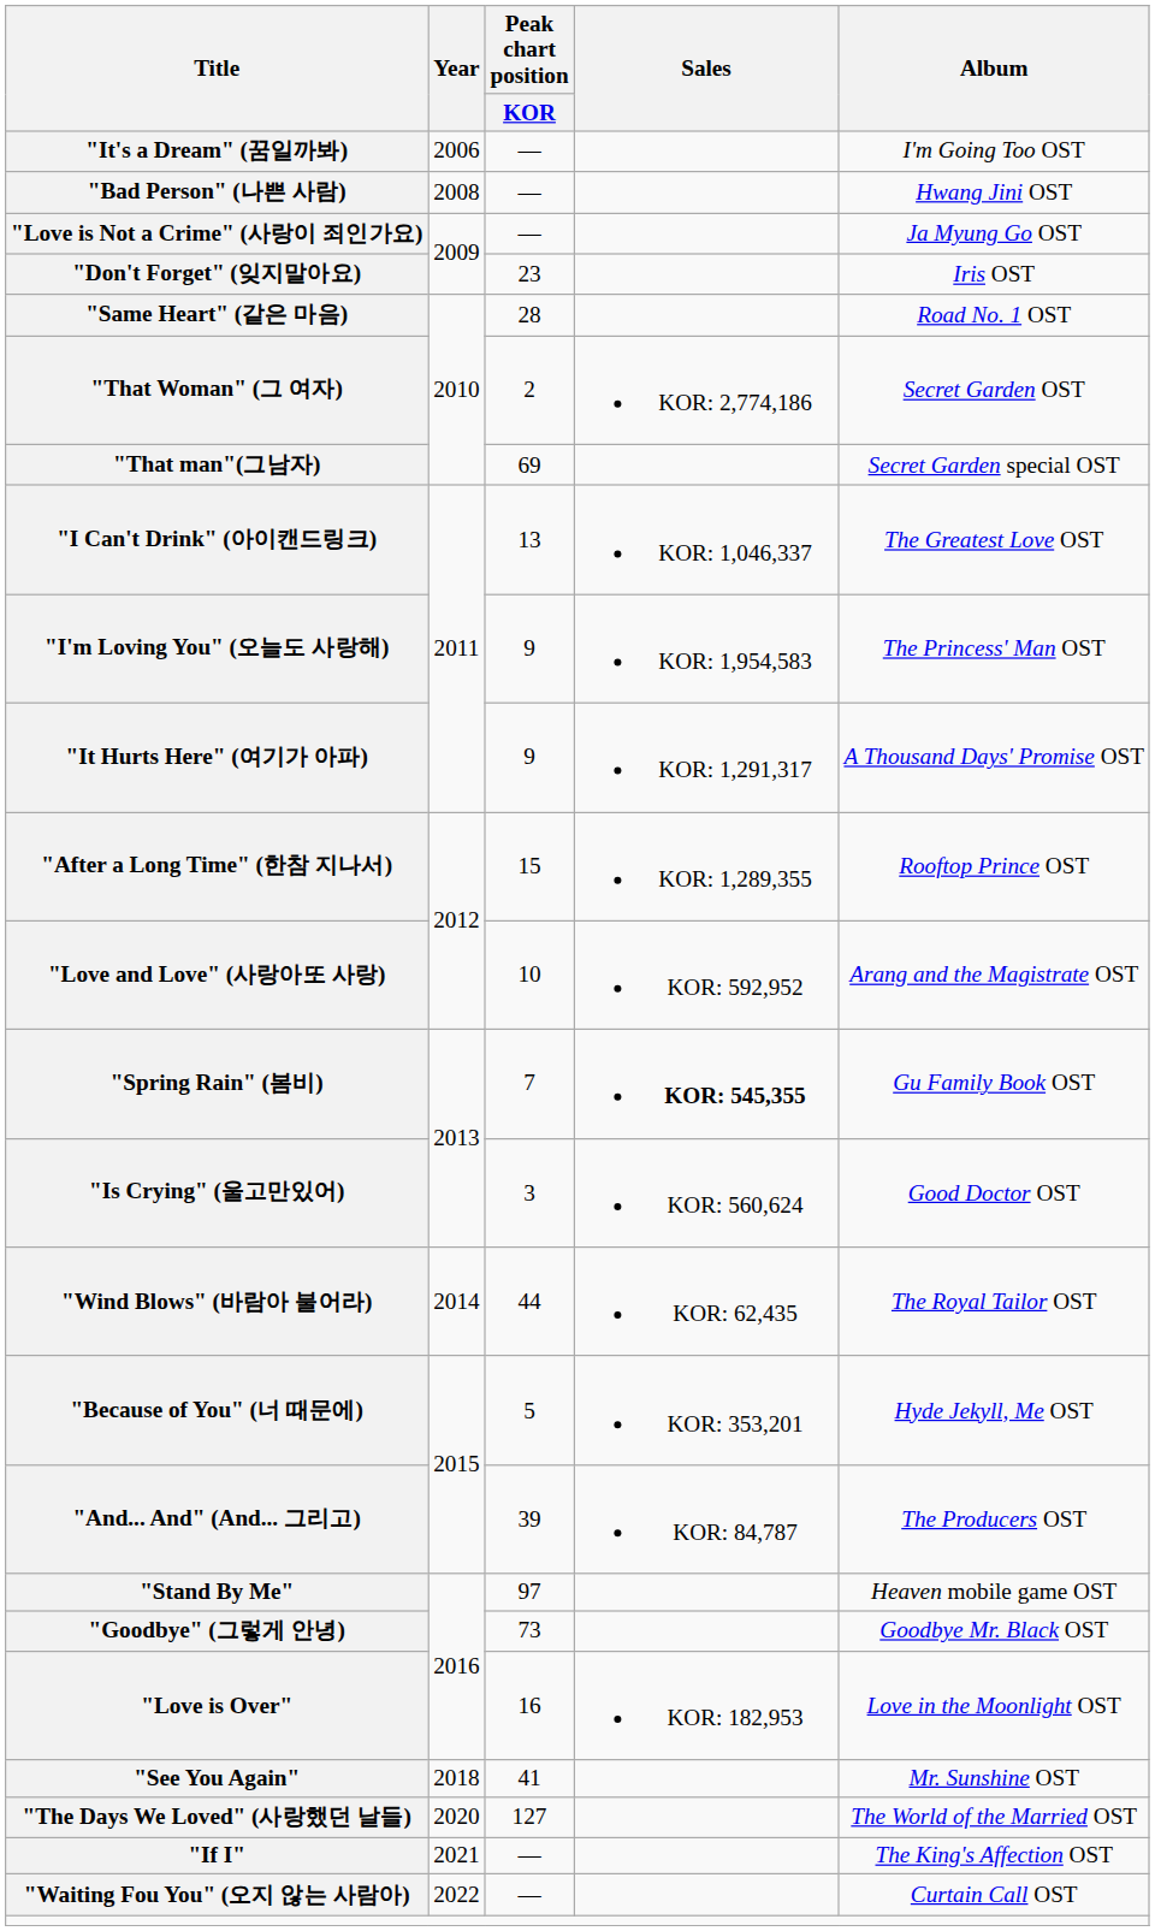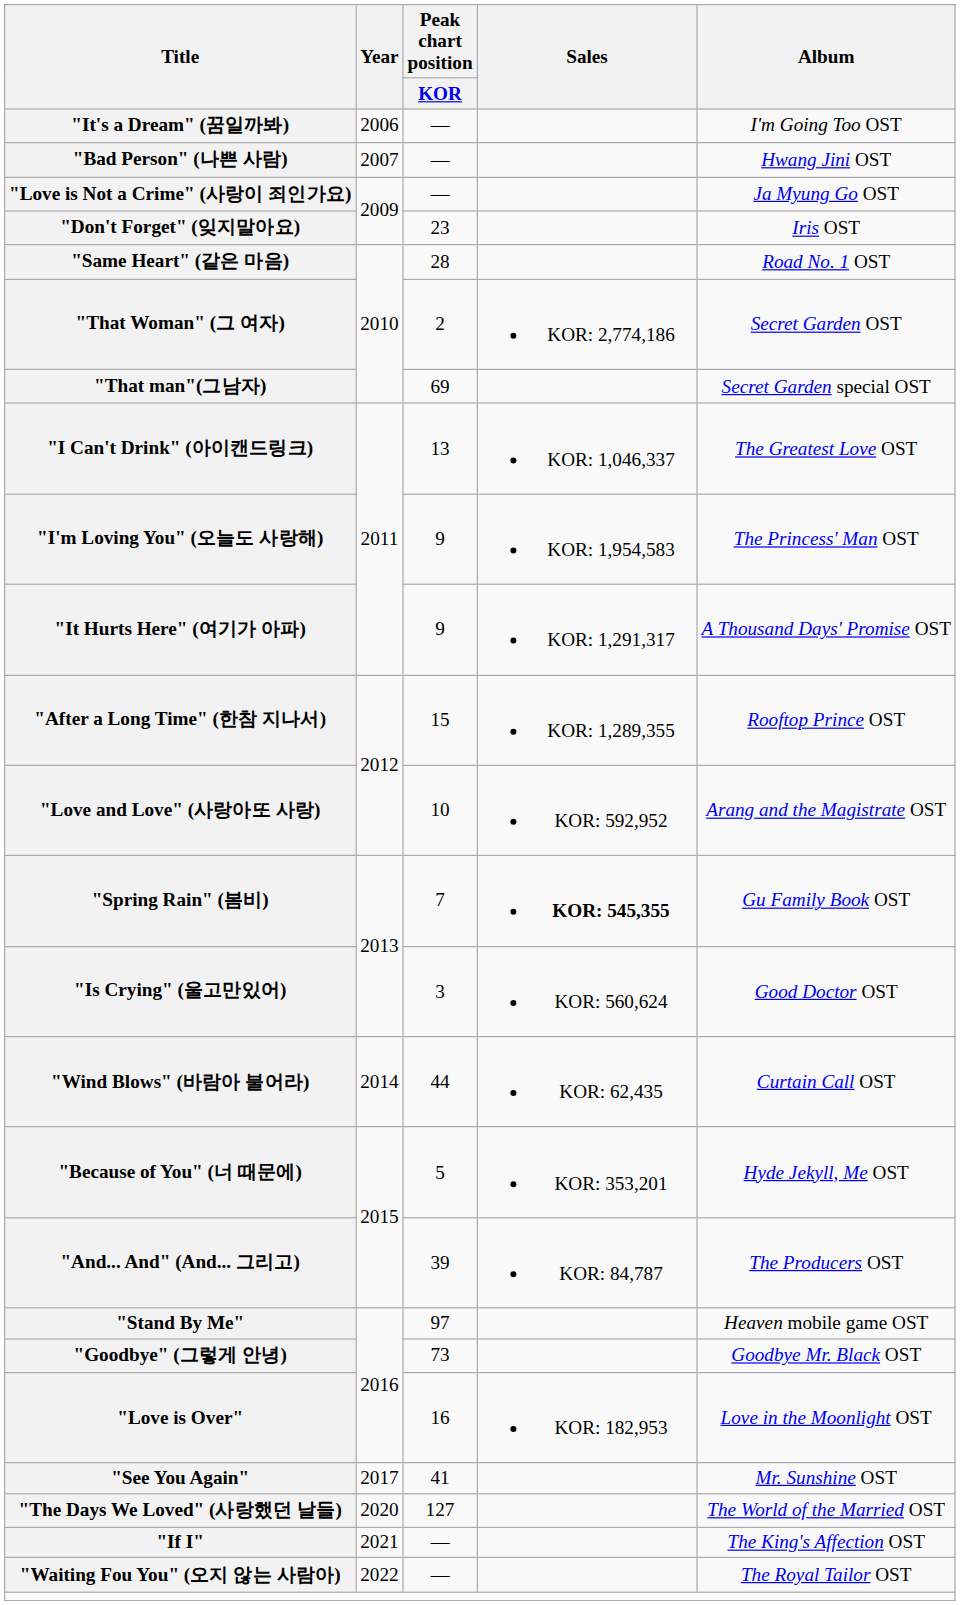"Bad Person" (나쁜 사람) | Year: 2008 -> 2007
"Wind Blows" (바람아 불어라) | Album: The Royal Tailor OST -> Curtain Call OST
"See You Again" | Year: 2018 -> 2017
"Waiting Fou You" (오지 않는 사람아) | Album: Curtain Call OST -> The Royal Tailor OST
